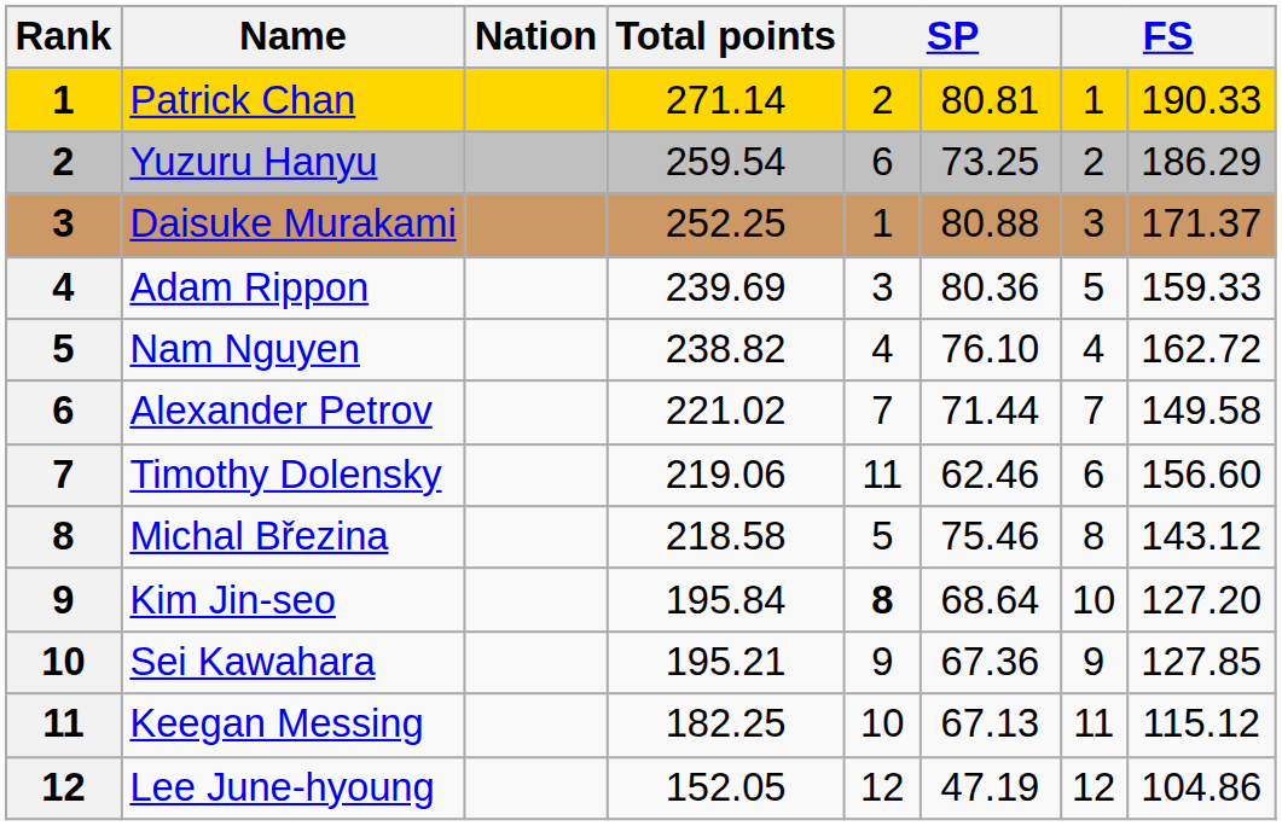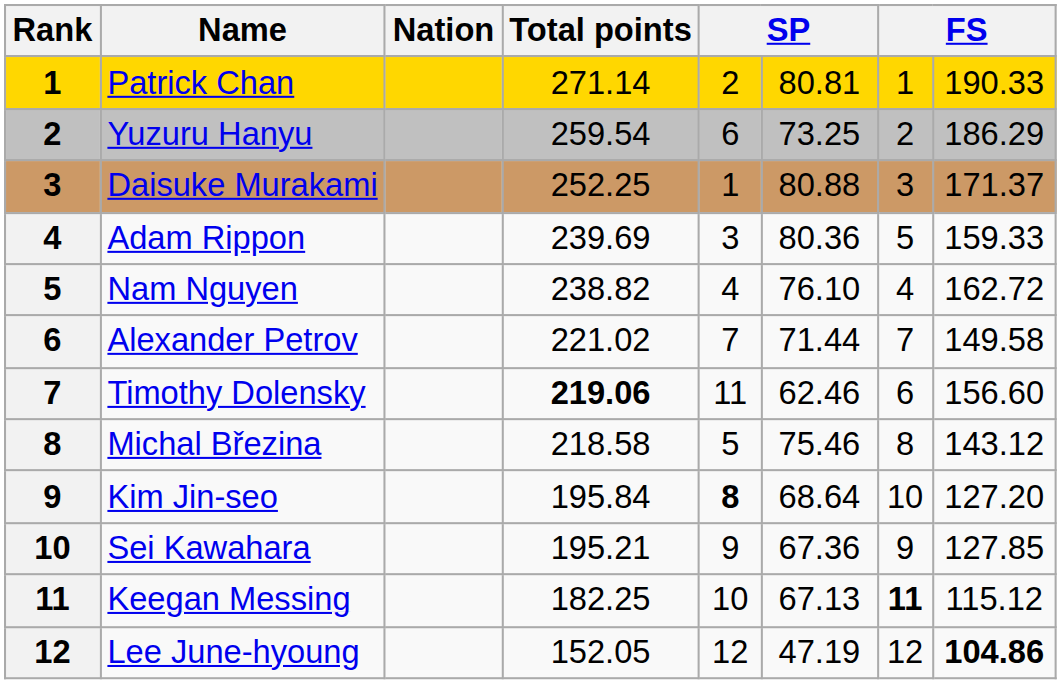Timothy Dolensky | Total points: normal -> bold
Keegan Messing | column 7: normal -> bold
Lee June-hyoung | column 8: normal -> bold
